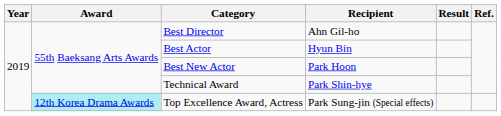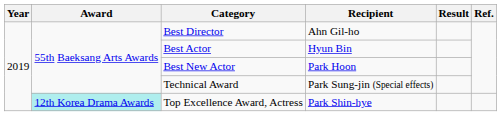Technical Award | Recipient: Park Shin-hye -> Park Sung-jin (Special effects)
Top Excellence Award, Actress | Recipient: Park Sung-jin (Special effects) -> Park Shin-hye
